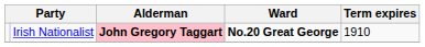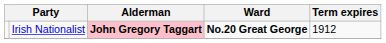Irish Nationalist | Term expires: 1910 -> 1912
